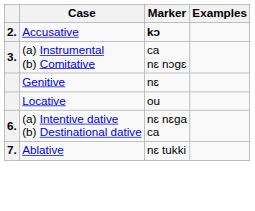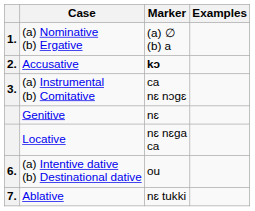+ row: 1. | (a) Nominative (b) Ergative | (a) ∅ (b) a
Locative | Marker: ou -> nɛ nɛɡa ca
(a) Intentive dative (b) Destinational dative | Marker: nɛ nɛɡa ca -> ou
